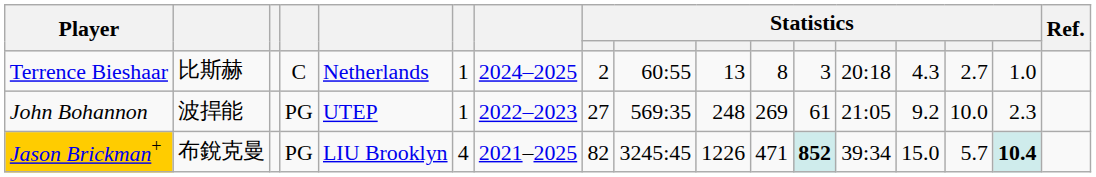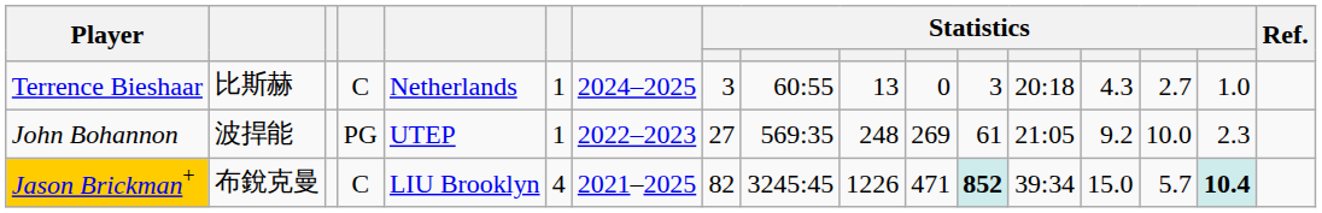Terrence Bieshaar | column 8: 2 -> 3
Terrence Bieshaar | column 11: 8 -> 0
Jason Brickman+ | column 4: PG -> C
